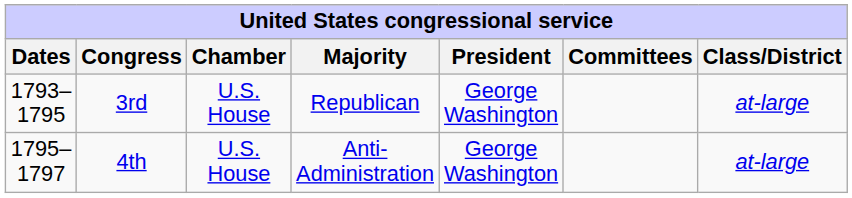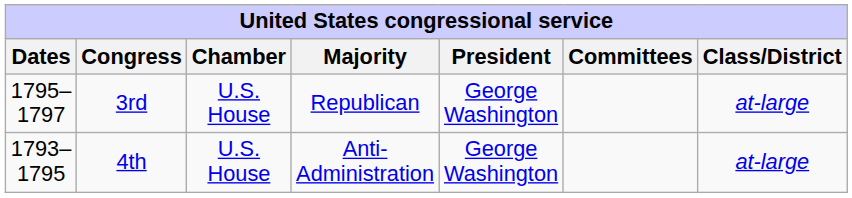3rd | Dates: 1793–1795 -> 1795–1797
4th | Dates: 1795–1797 -> 1793–1795
